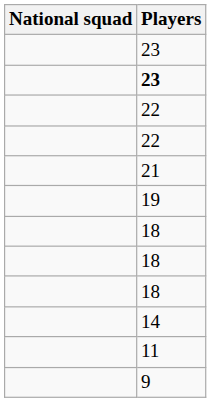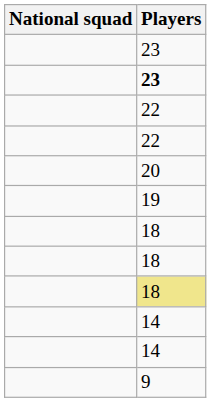row 6 | Players: 21 -> 20
row 10 | Players: no background -> khaki background
row 12 | Players: 11 -> 14
